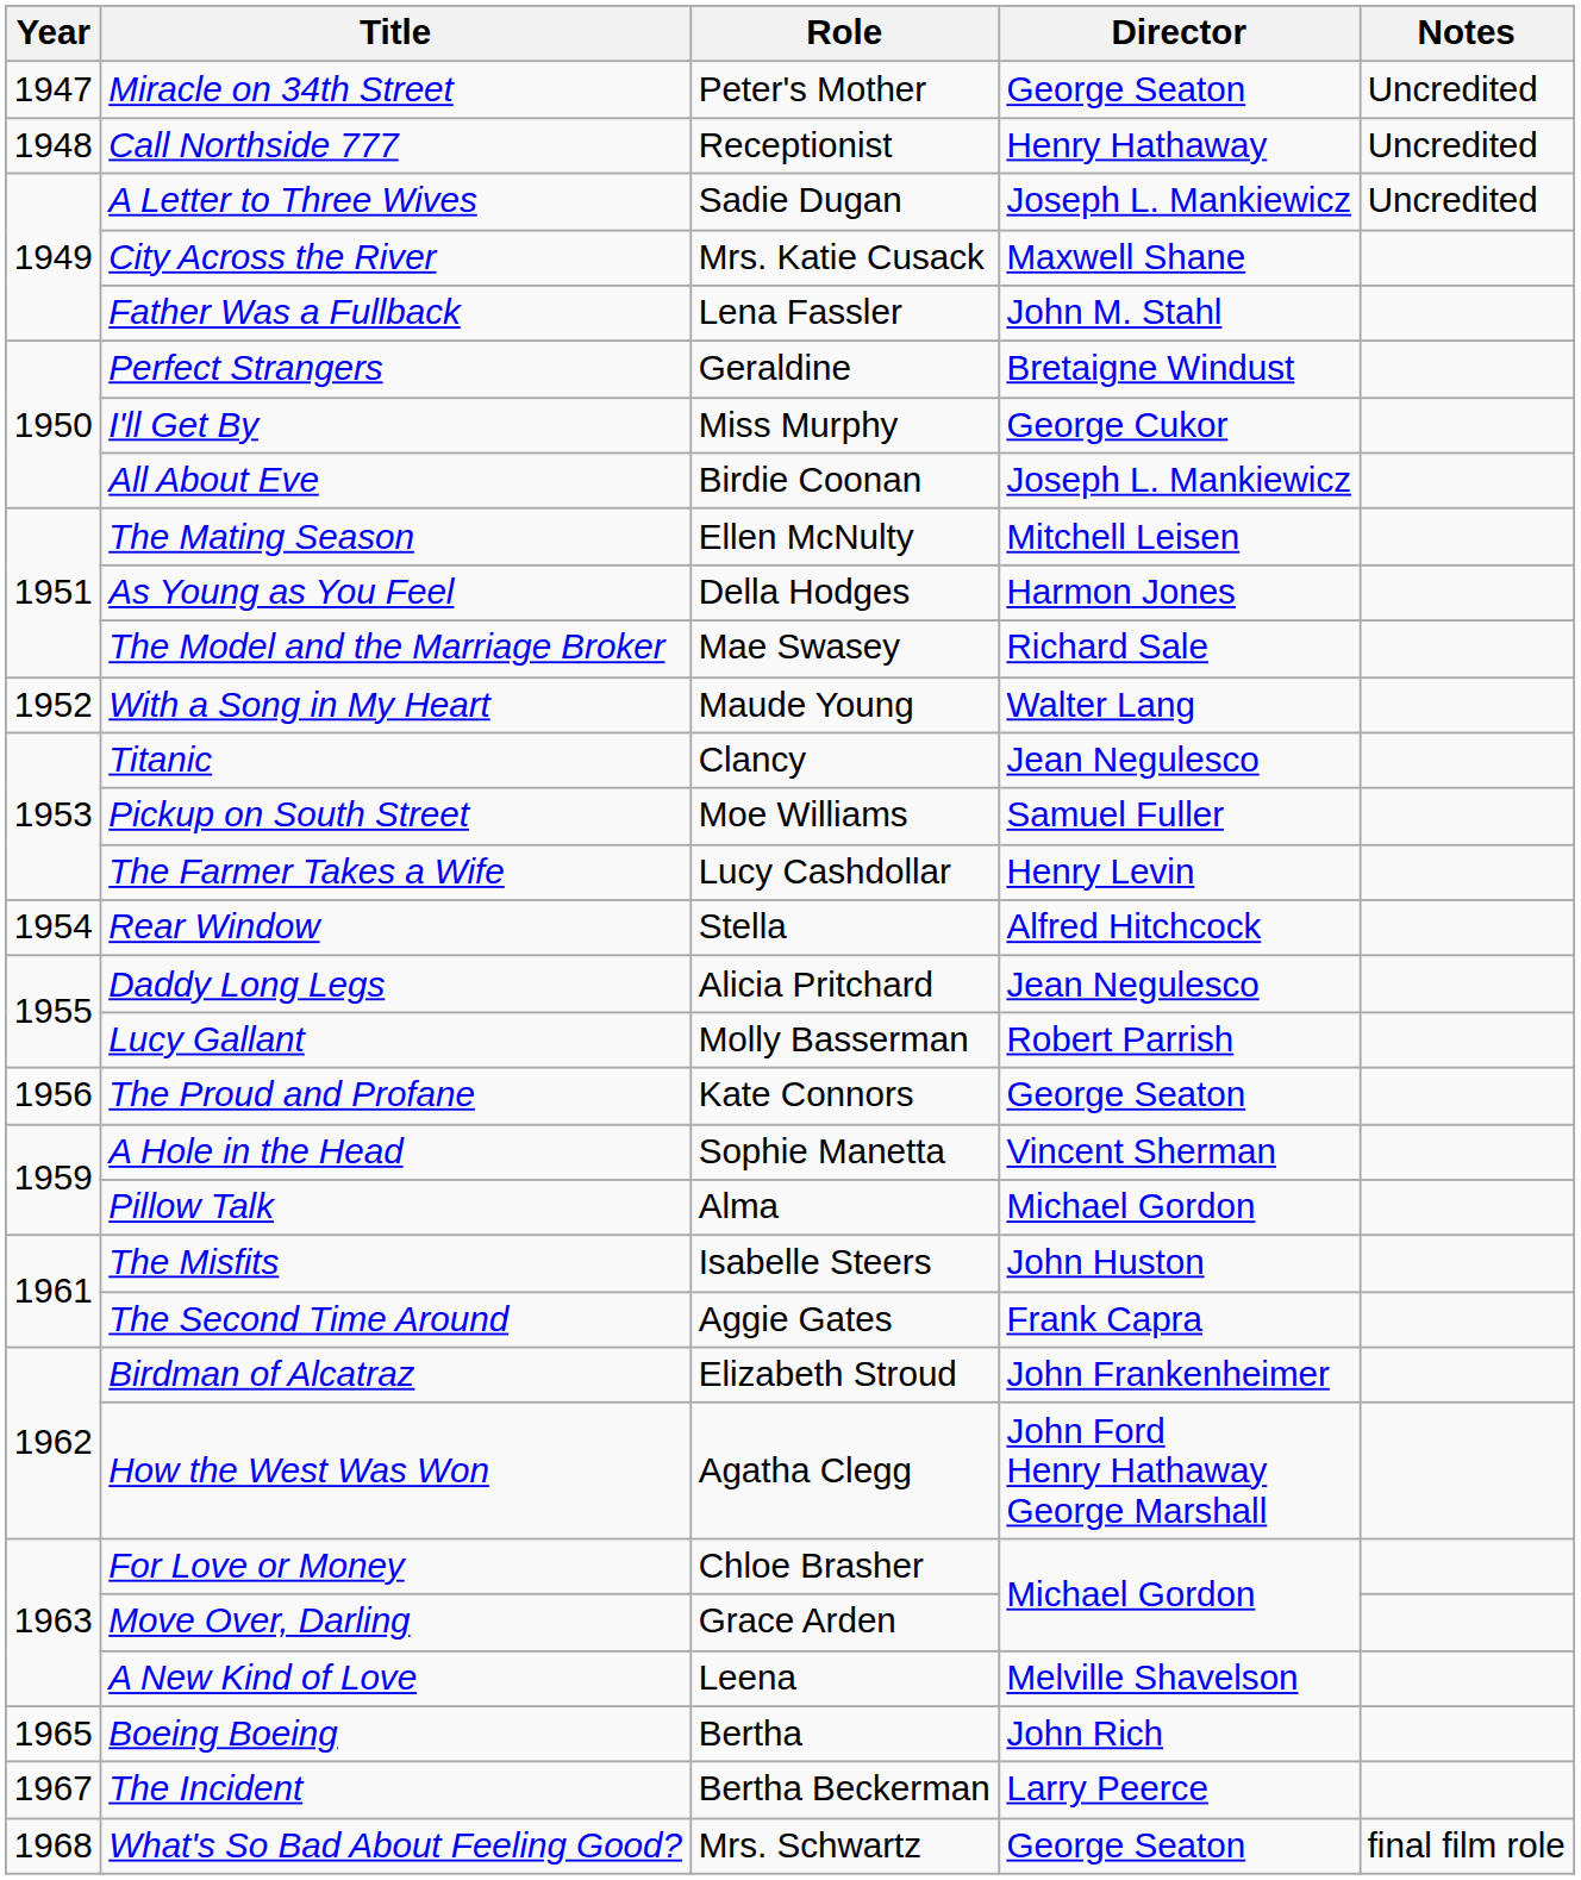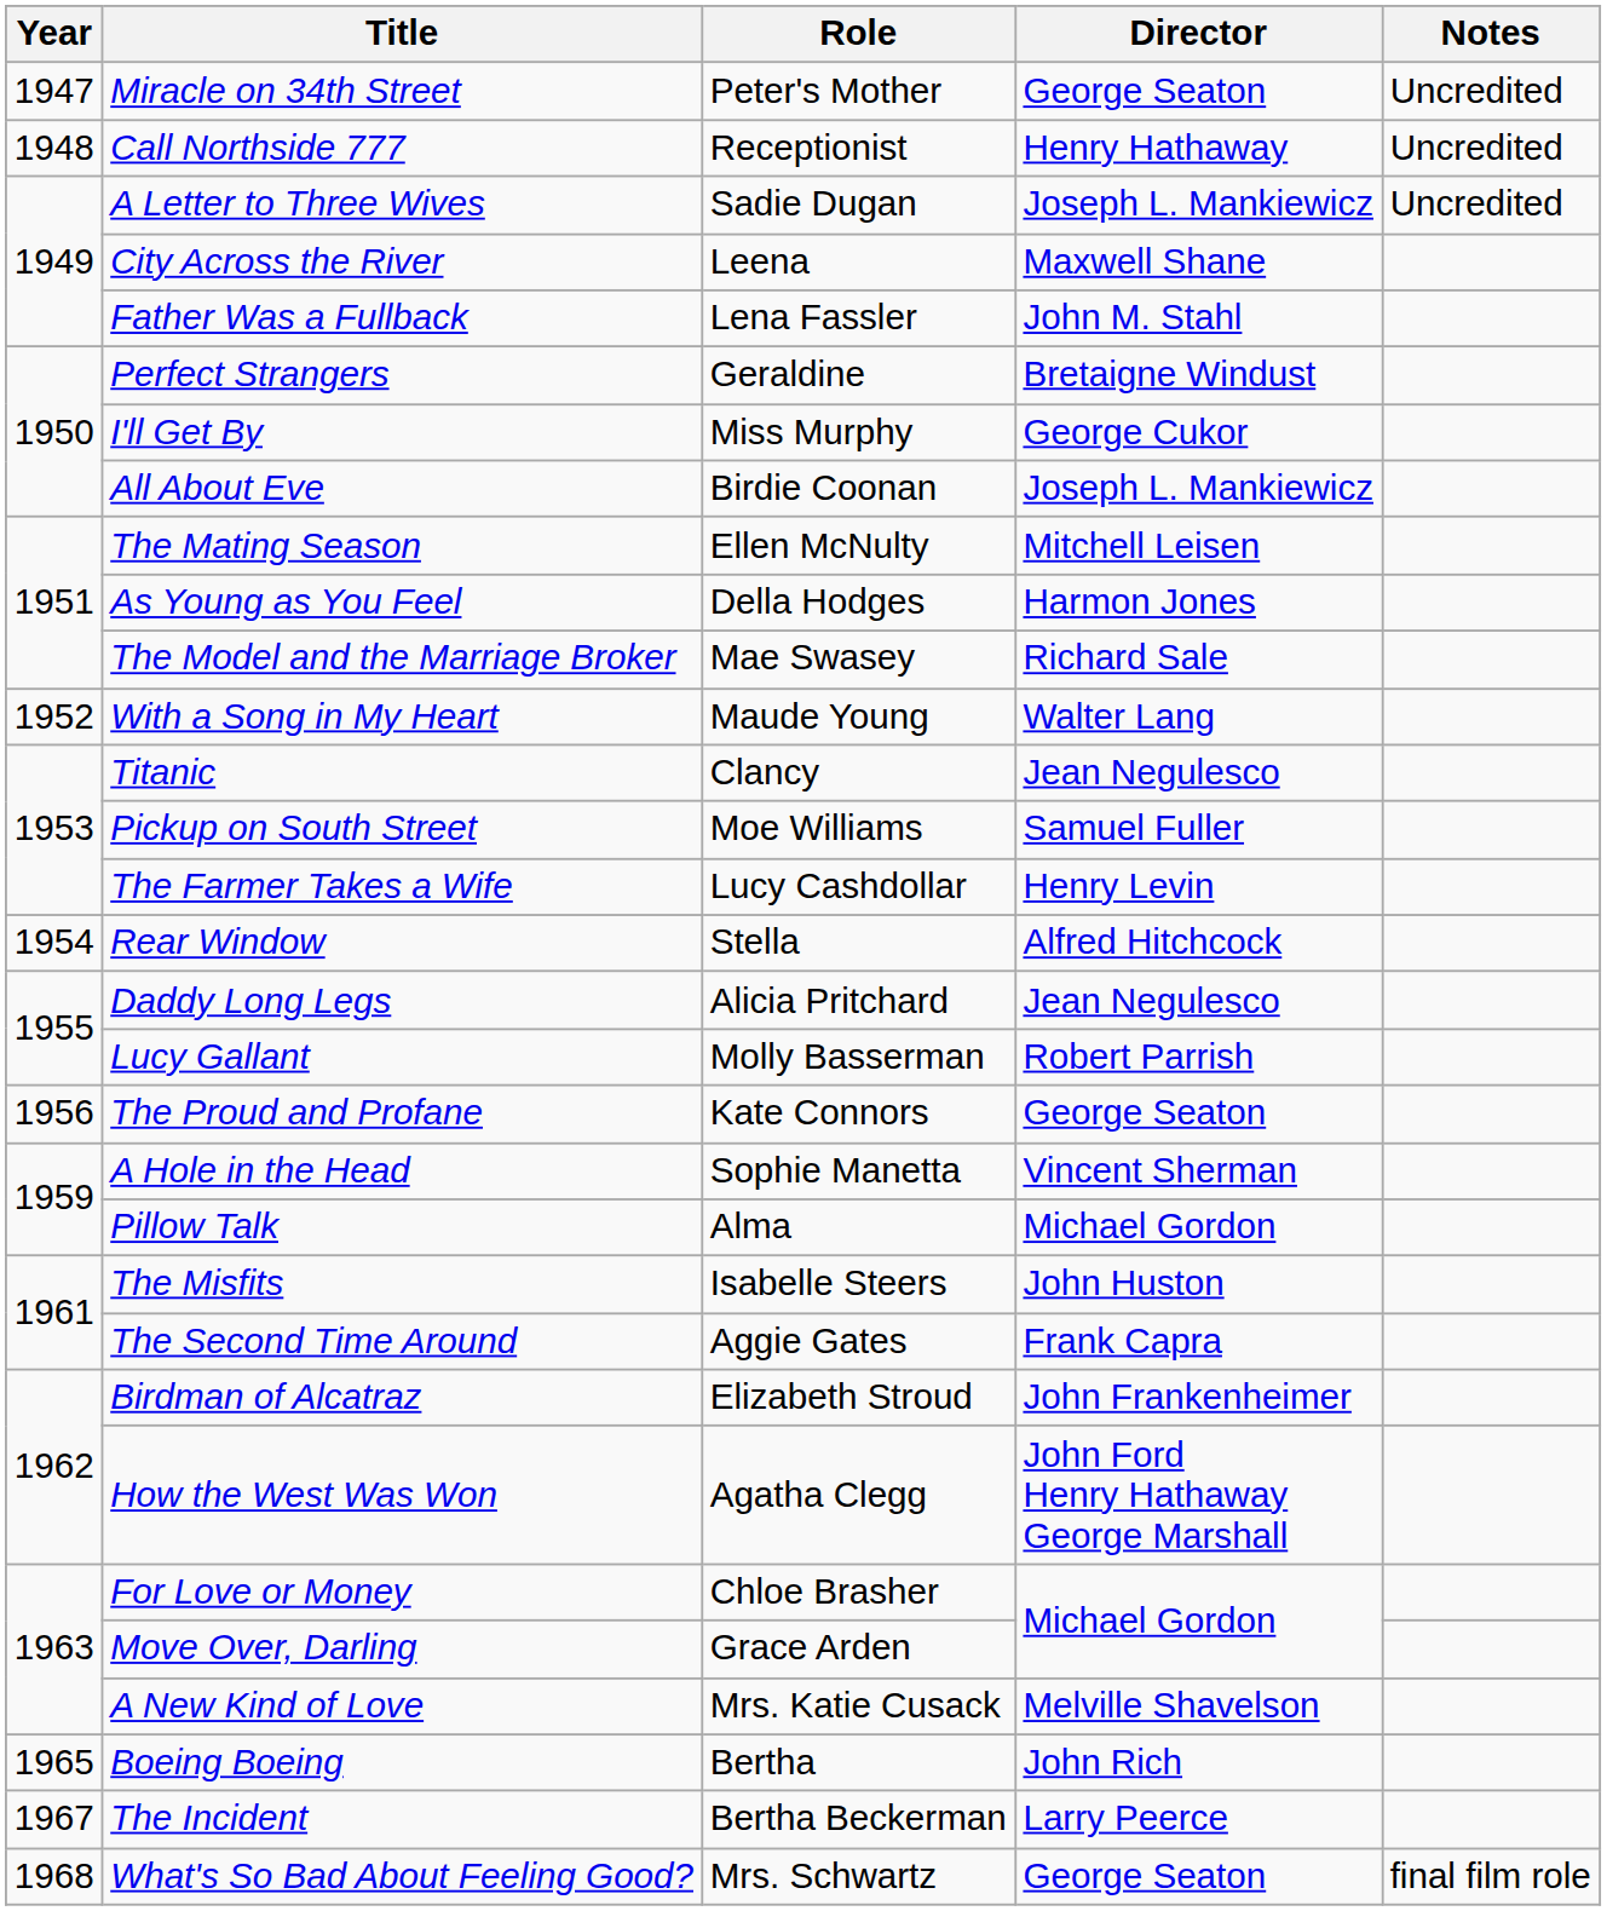City Across the River | Role: Mrs. Katie Cusack -> Leena
A New Kind of Love | Role: Leena -> Mrs. Katie Cusack
